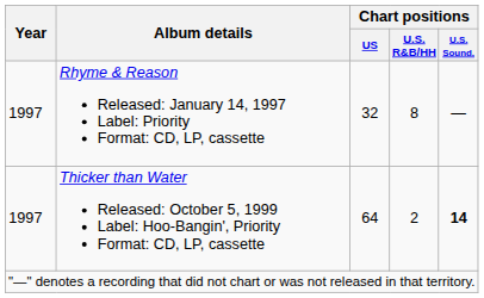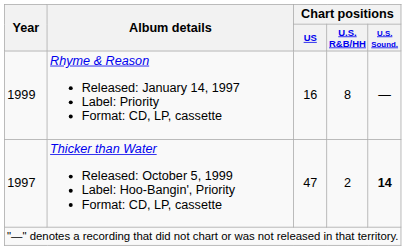row 3 | Year: 1997 -> 1999
row 3 | Chart positions / US: 32 -> 16
row 4 | Chart positions / US: 64 -> 47
